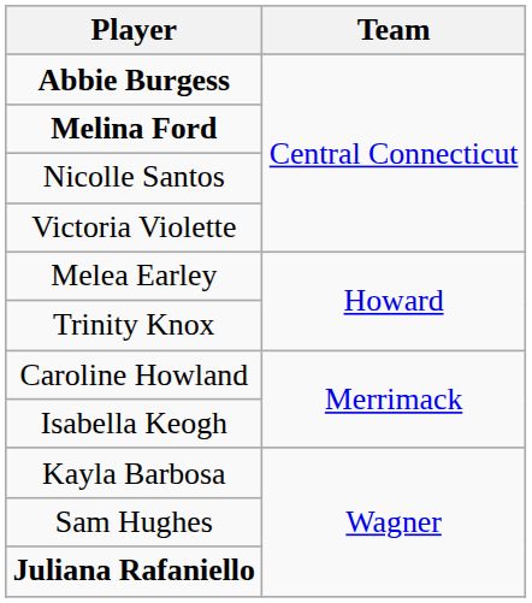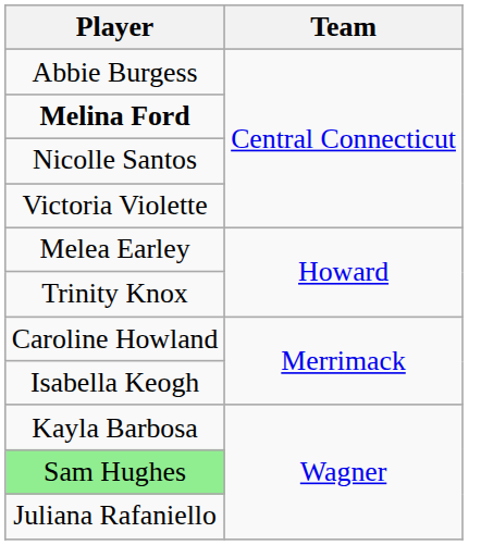Abbie Burgess | Player: bold -> normal
Sam Hughes | Player: no background -> lightgreen background
Juliana Rafaniello | Player: bold -> normal
